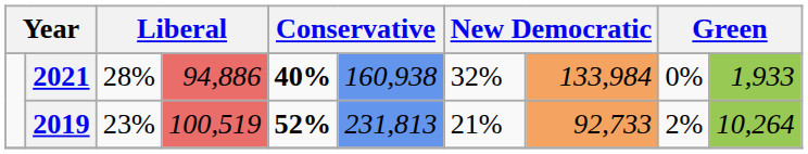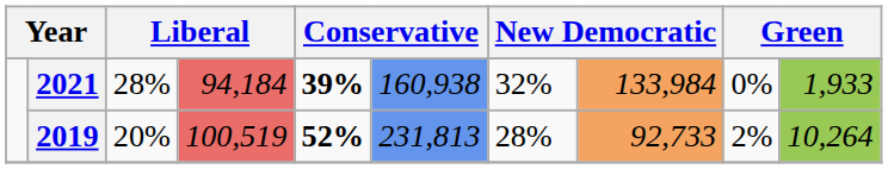2021 | column 4: 94,886 -> 94,184
2021 | column 5: 40% -> 39%
2019 | column 3: 23% -> 20%
2019 | column 7: 21% -> 28%
